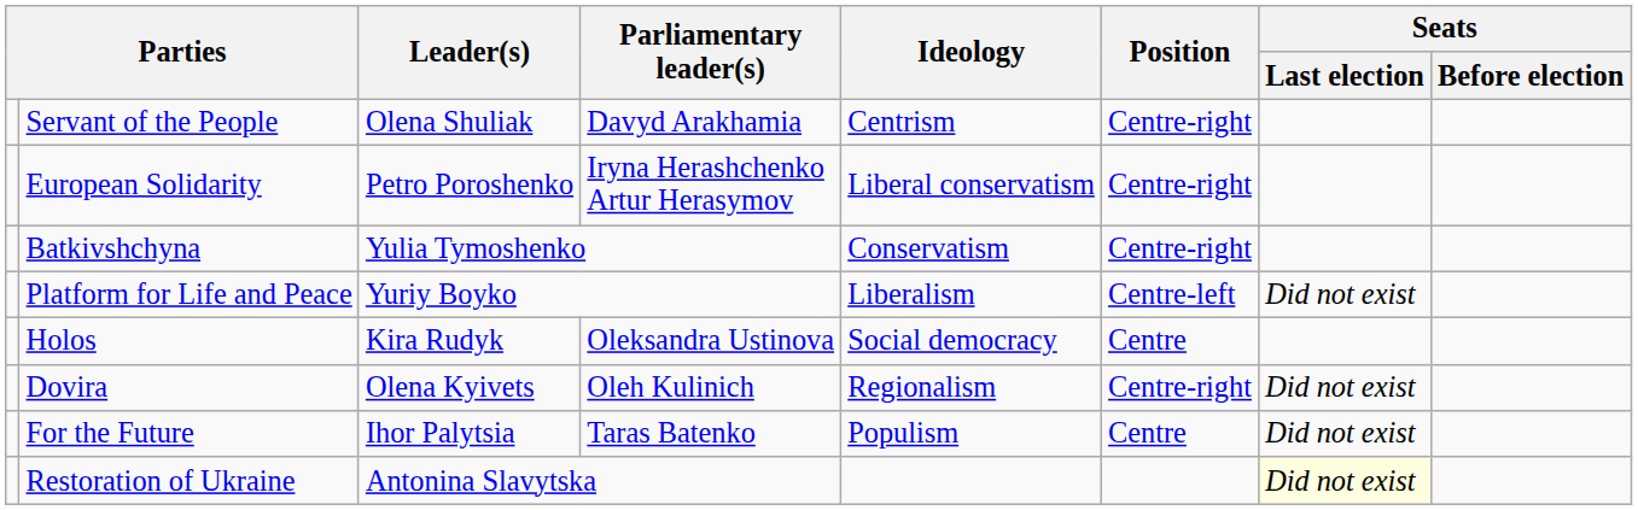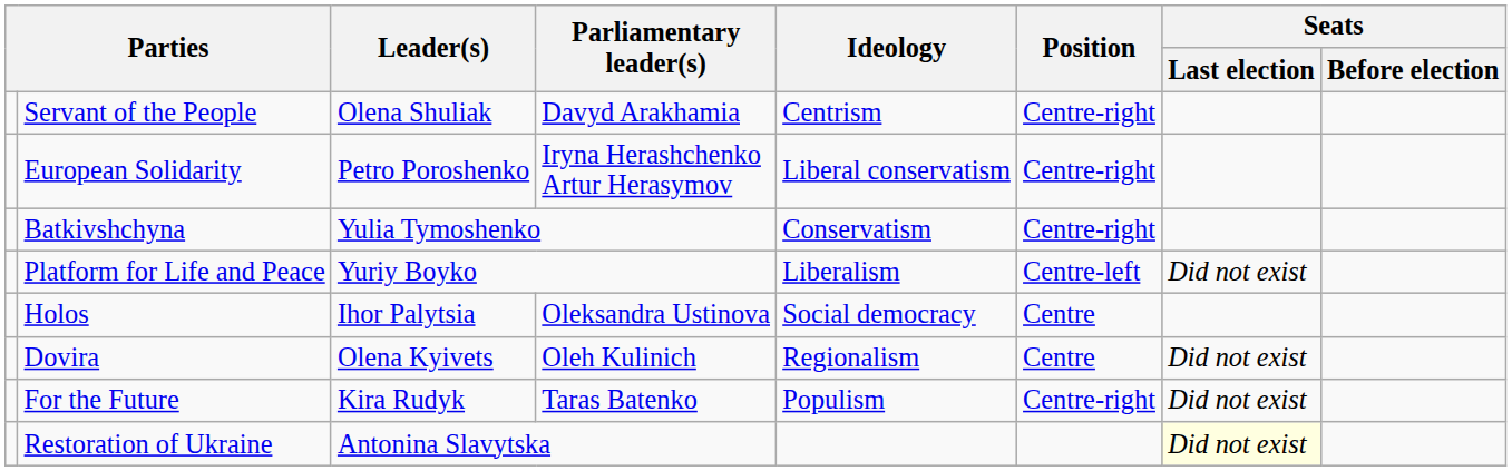Holos | Leader(s): Kira Rudyk -> Ihor Palytsia
Dovira | Position: Centre-right -> Centre
For the Future | Leader(s): Ihor Palytsia -> Kira Rudyk
For the Future | Position: Centre -> Centre-right
